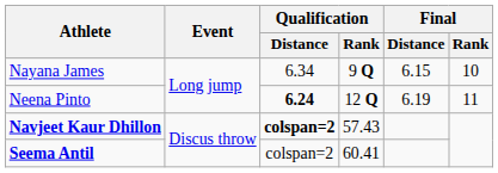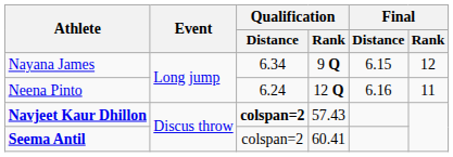Nayana James | Final / Rank: 10 -> 12
Neena Pinto | Qualification / Distance: bold -> normal
Neena Pinto | Final / Distance: 6.19 -> 6.16
